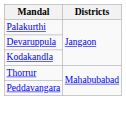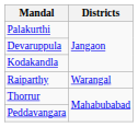+ row: Raiparthy | Warangal
